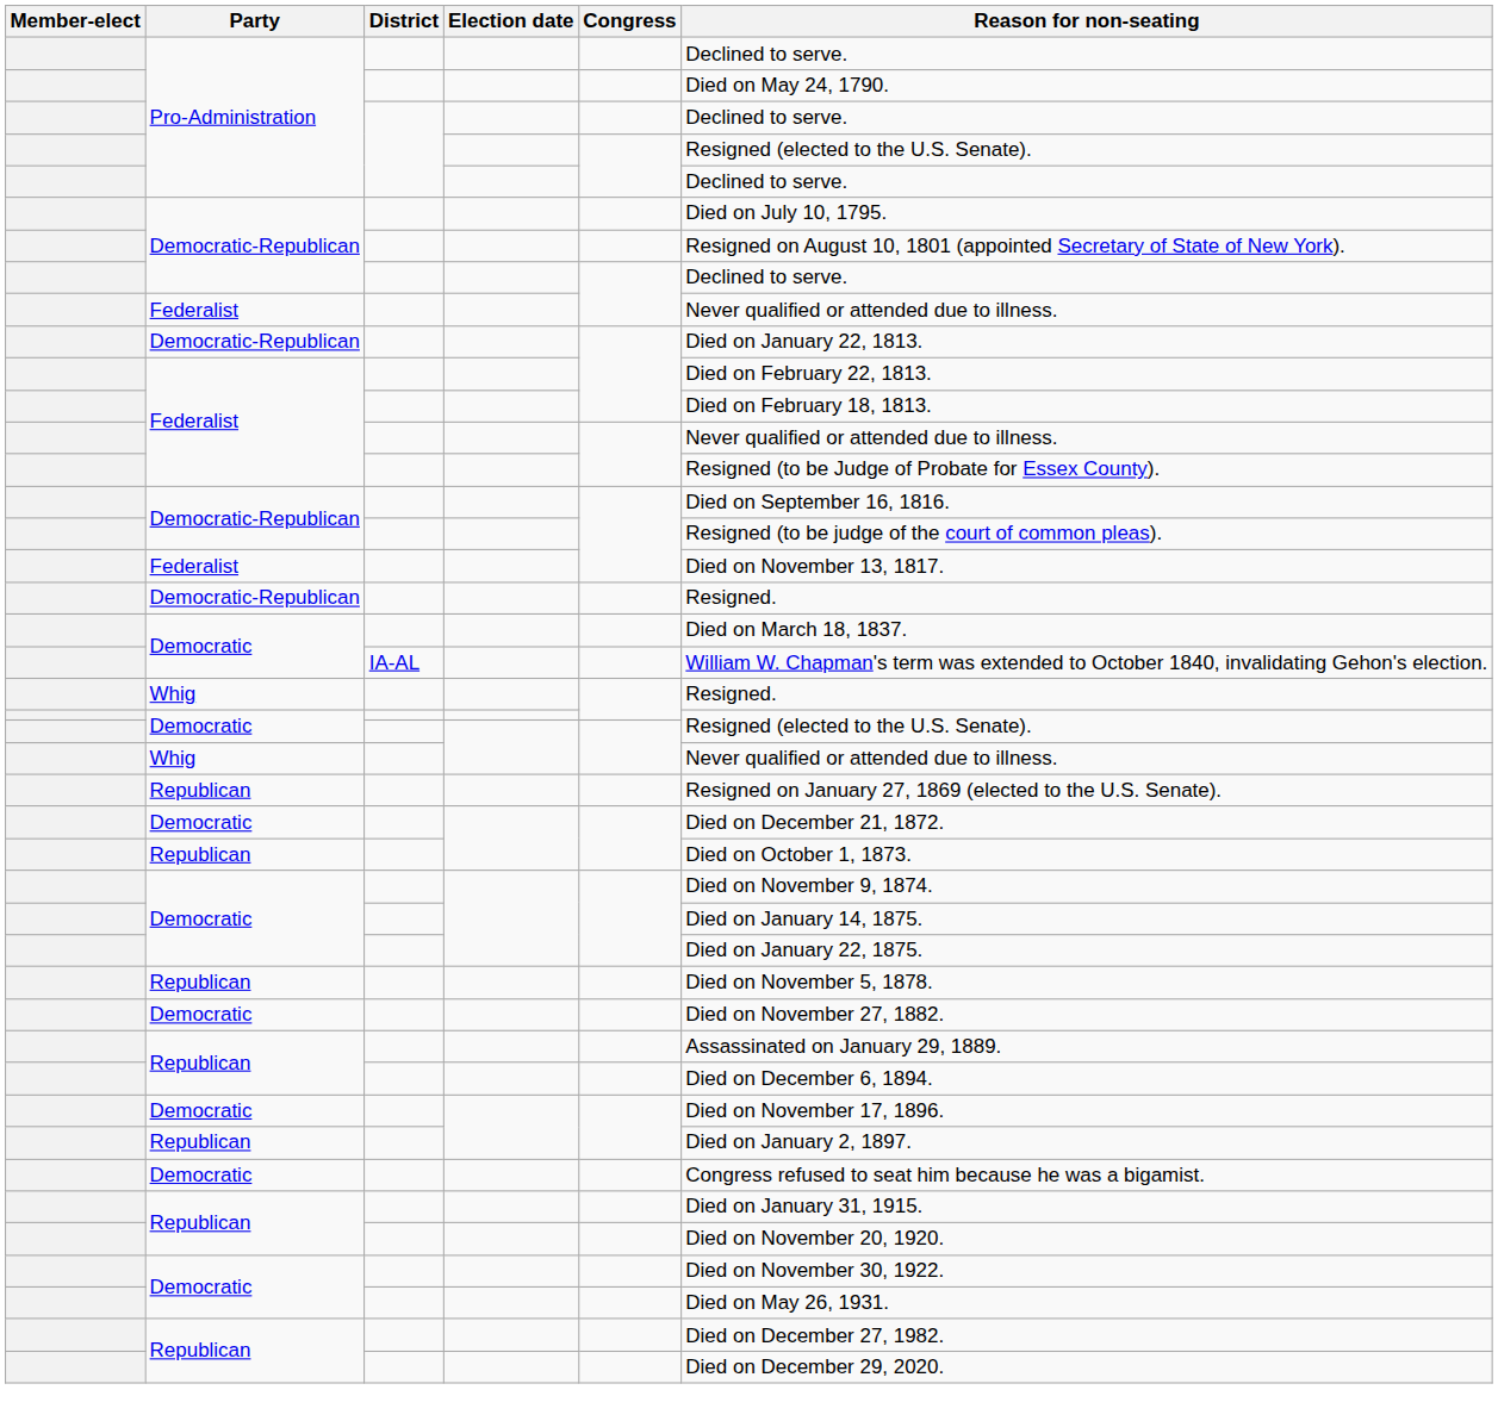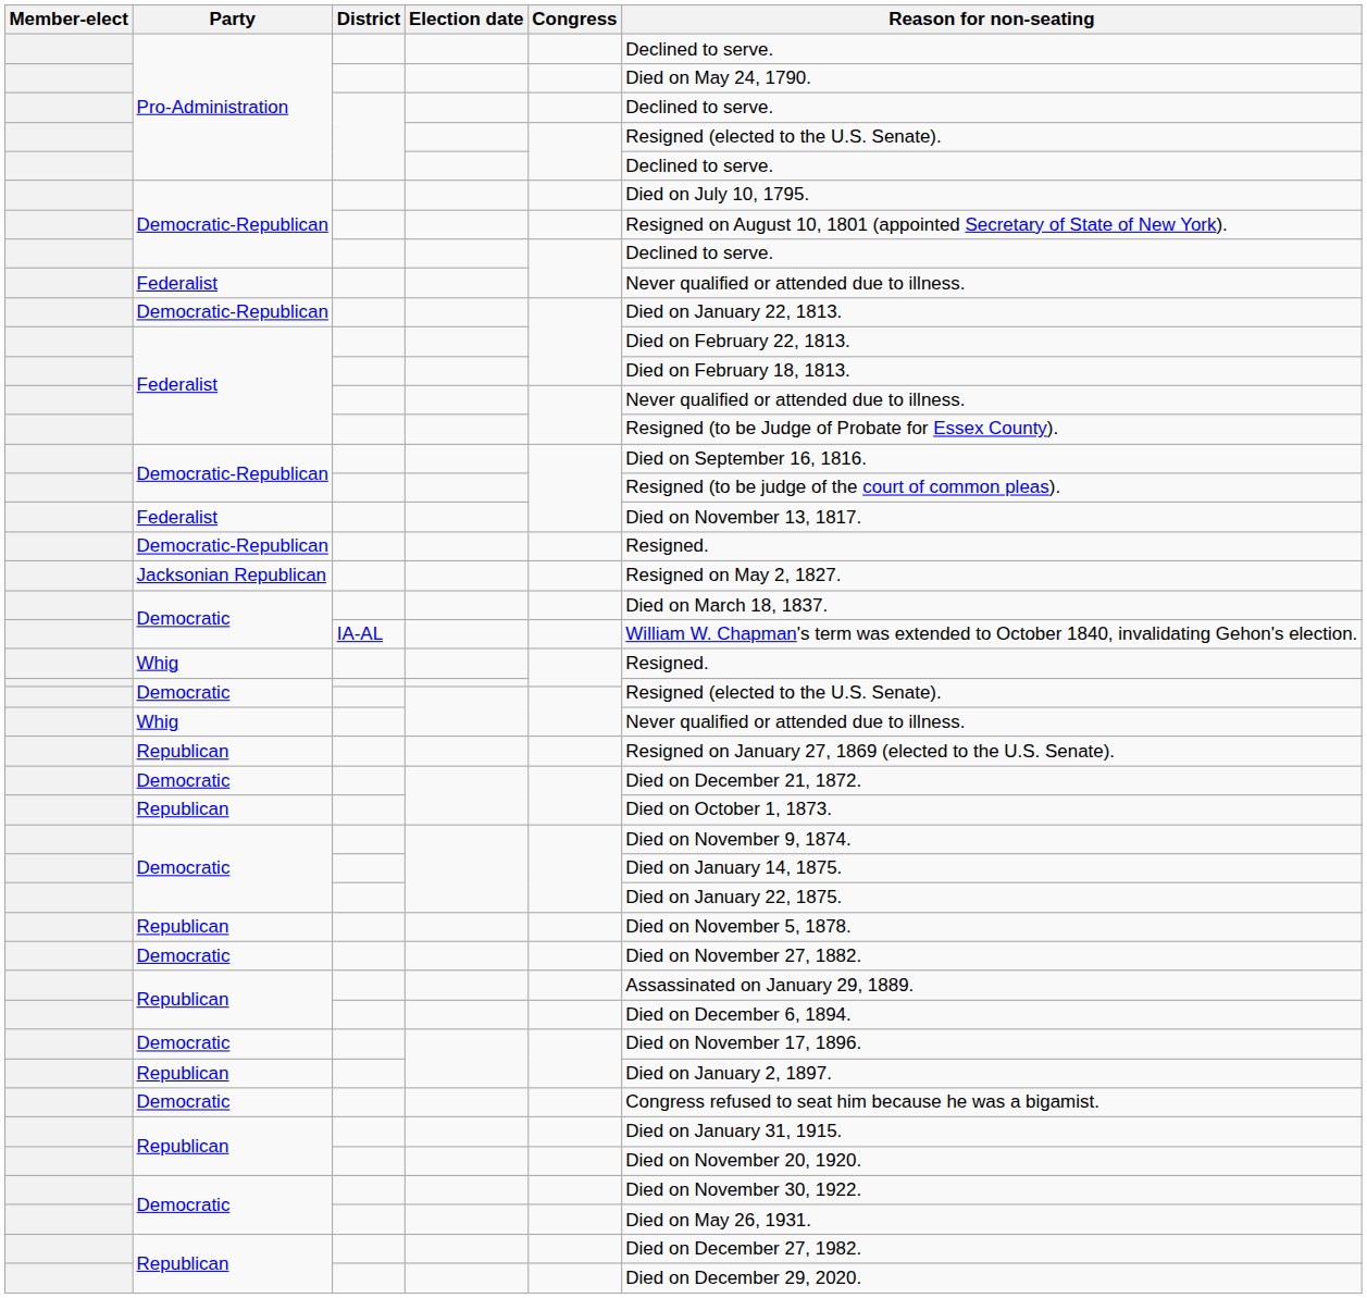+ row: Jacksonian Republican | Resigned on May 2, 1827.
